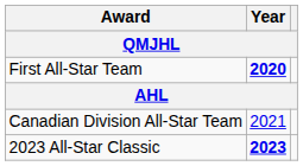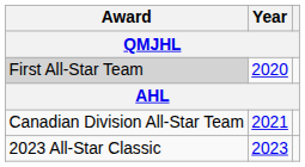row 3 | Award: no background -> lightgrey background
row 3 | Year: bold -> normal
row 6 | Year: bold -> normal
